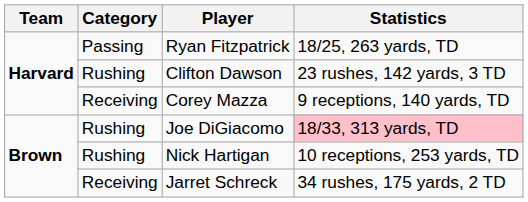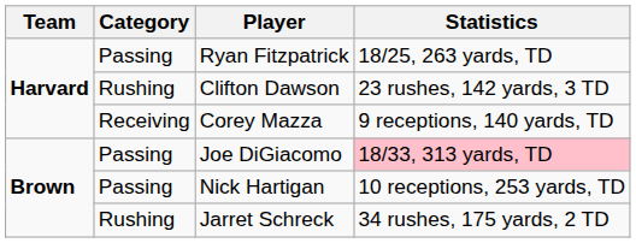Joe DiGiacomo | Category: Rushing -> Passing
Nick Hartigan | Category: Rushing -> Passing
Jarret Schreck | Category: Receiving -> Rushing
